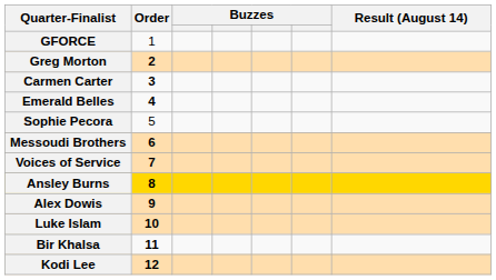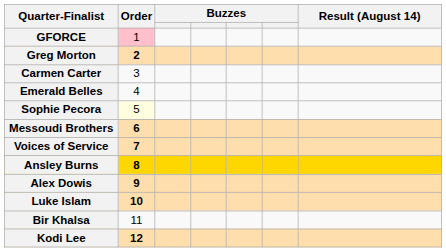GFORCE | Order: no background -> pink background
Carmen Carter | Order: bold -> normal
Emerald Belles | Order: bold -> normal
Sophie Pecora | Order: no background -> lightyellow background
Bir Khalsa | Order: bold -> normal
